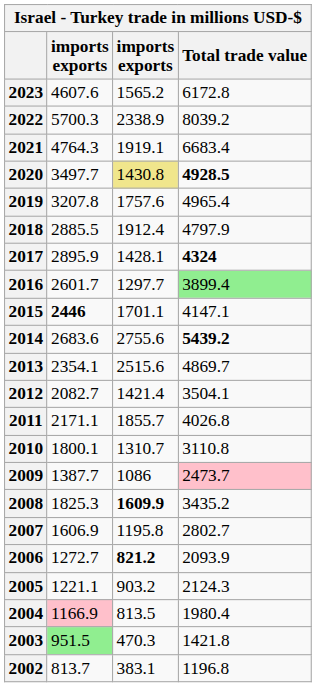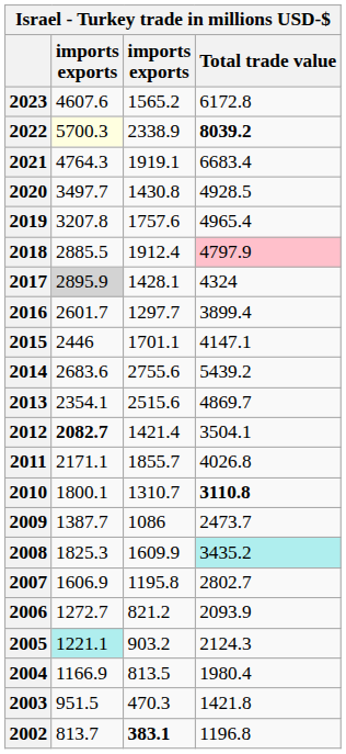2022 | column 2: no background -> lightyellow background
2022 | Total trade value: normal -> bold
2020 | column 3: khaki background -> no background
2020 | Total trade value: bold -> normal
2018 | Total trade value: no background -> pink background
2017 | column 2: no background -> lightgrey background
2017 | Total trade value: bold -> normal
2016 | Total trade value: lightgreen background -> no background
2015 | column 2: bold -> normal
2014 | Total trade value: bold -> normal
2012 | column 2: normal -> bold
2010 | Total trade value: normal -> bold
2009 | Total trade value: pink background -> no background
2008 | column 3: bold -> normal
2008 | Total trade value: no background -> paleturquoise background
2006 | column 3: bold -> normal
2005 | column 2: no background -> paleturquoise background
2004 | column 2: pink background -> no background
2003 | column 2: lightgreen background -> no background
2002 | column 3: normal -> bold
